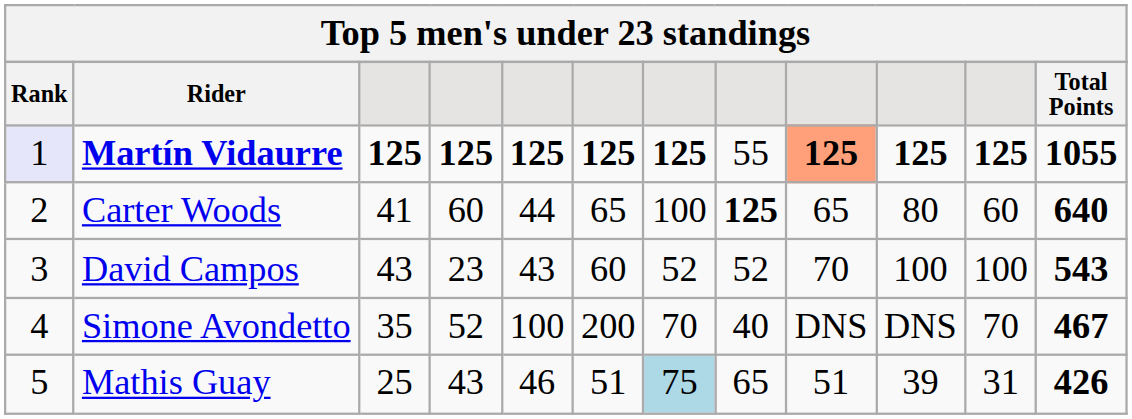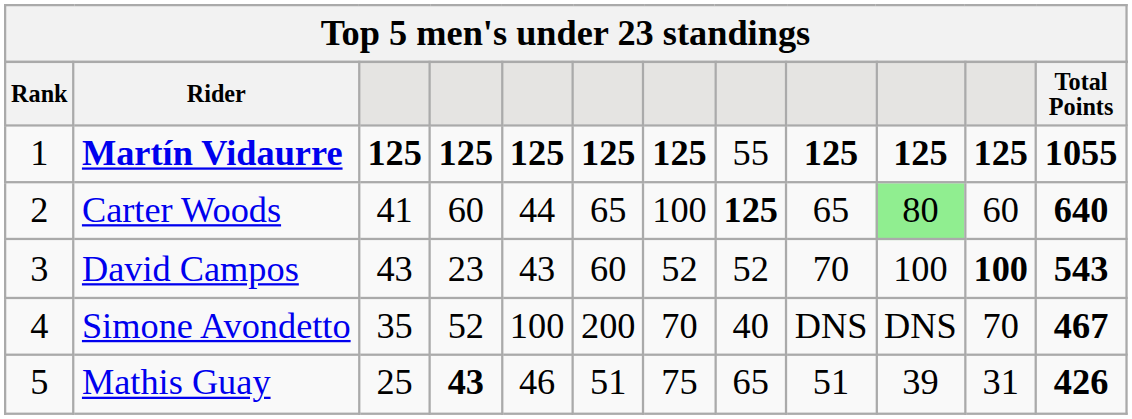Martín Vidaurre | Rank: lavender background -> no background
Martín Vidaurre | column 9: lightsalmon background -> no background
Carter Woods | column 10: no background -> lightgreen background
David Campos | column 11: normal -> bold
Mathis Guay | column 4: normal -> bold
Mathis Guay | column 7: lightblue background -> no background
